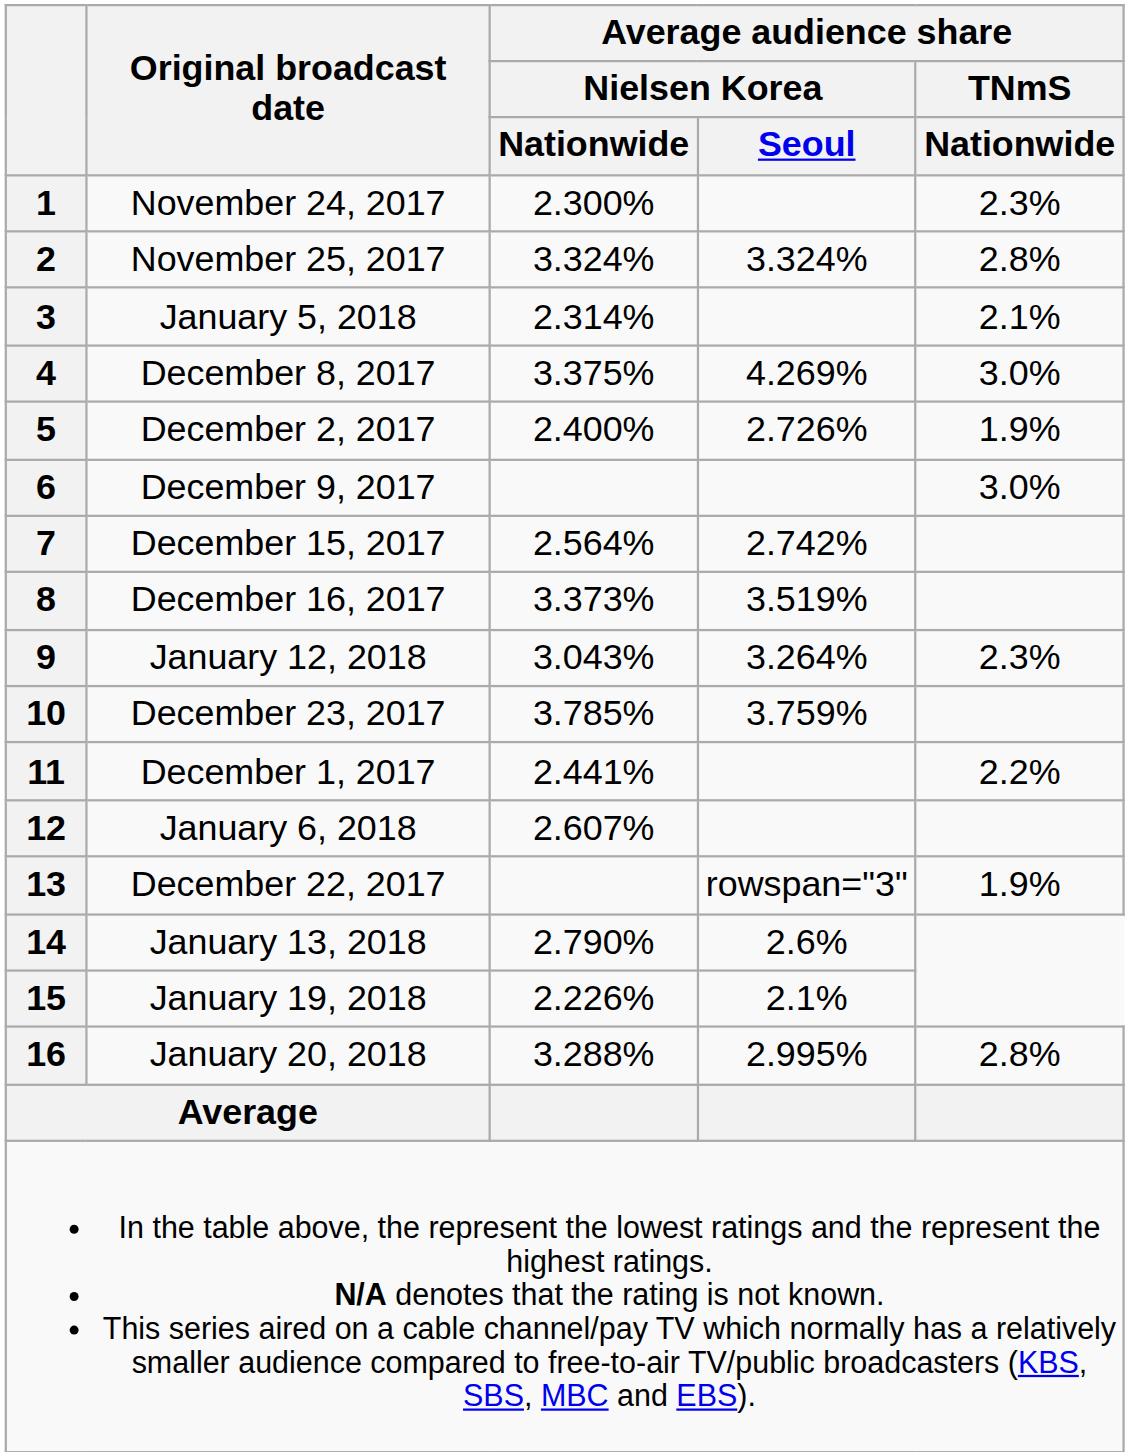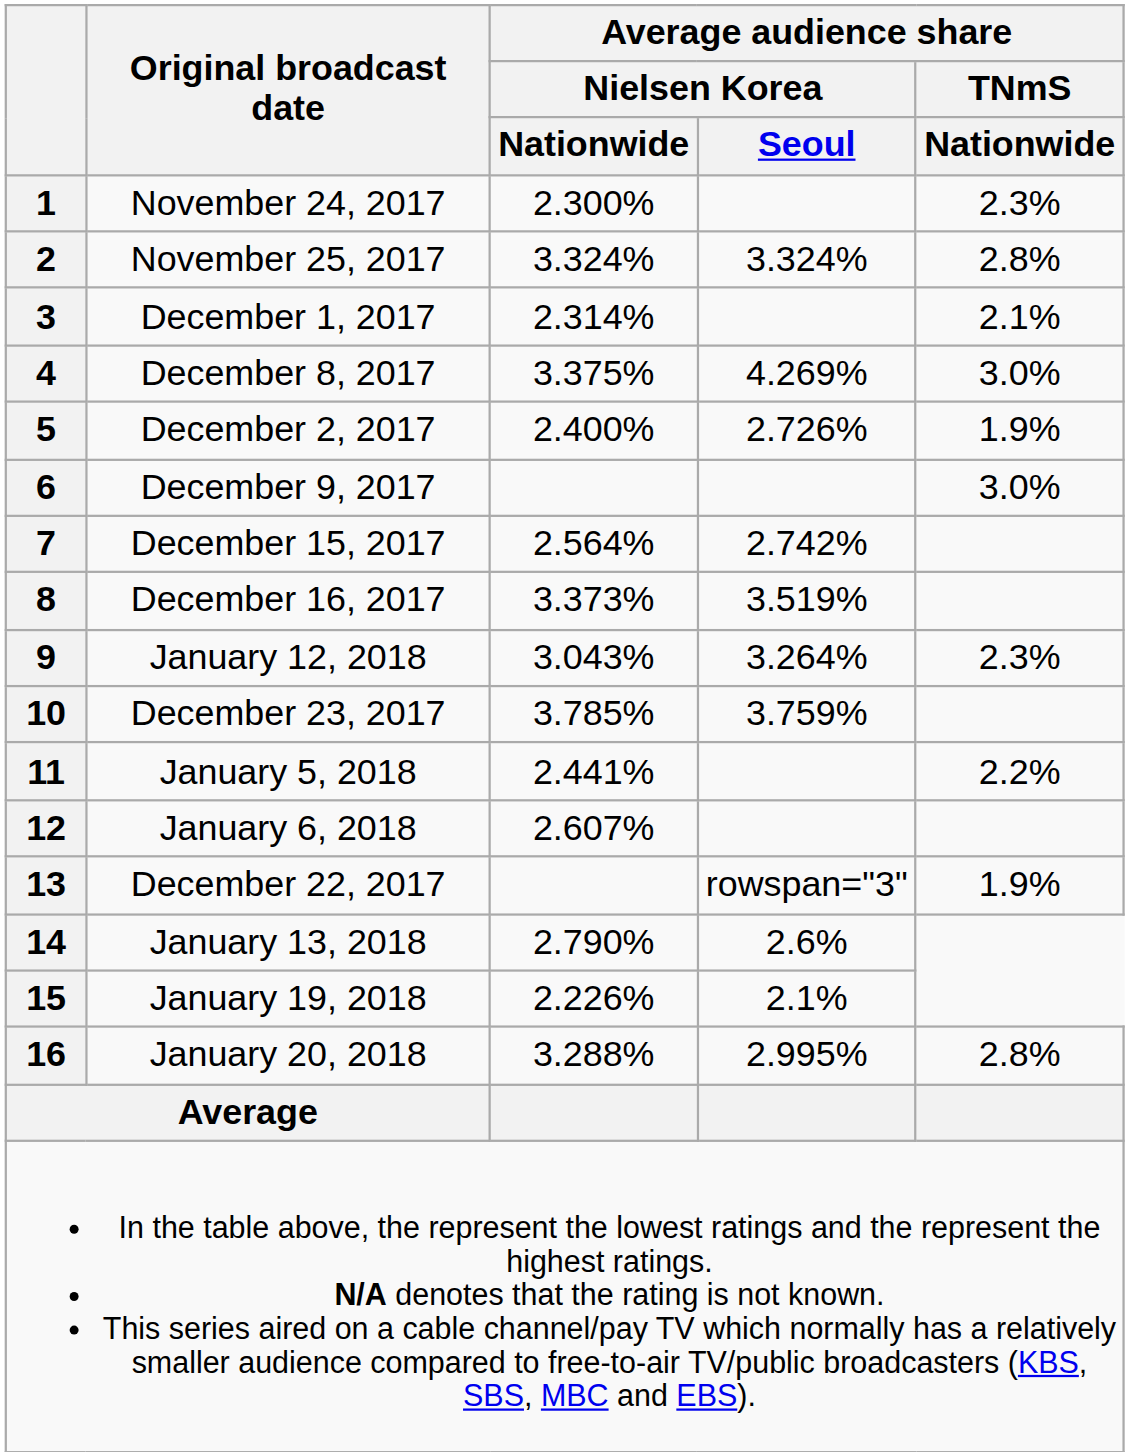3 | Original broadcast date: January 5, 2018 -> December 1, 2017
11 | Original broadcast date: December 1, 2017 -> January 5, 2018
